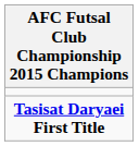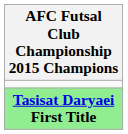row 3 | column 1: no background -> lightgreen background
